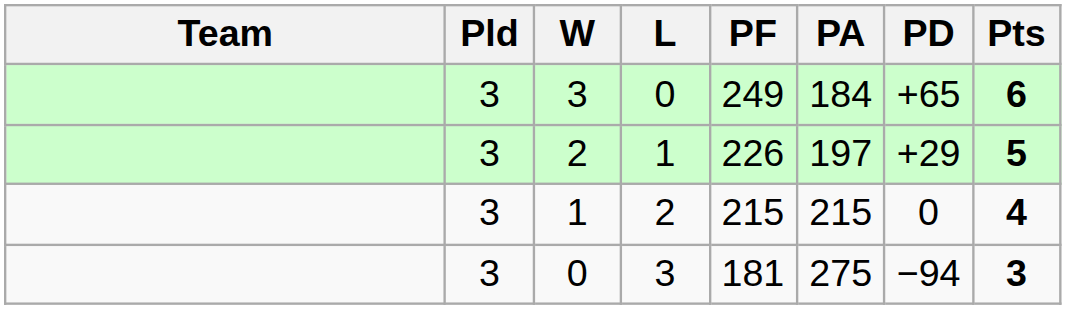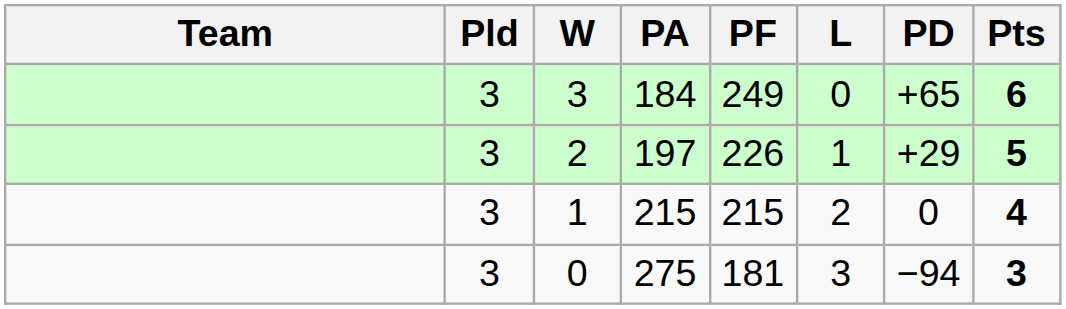columns swapped: L <-> PA
